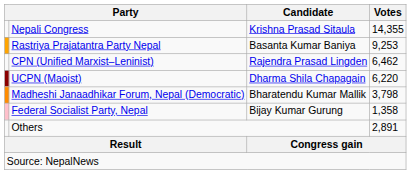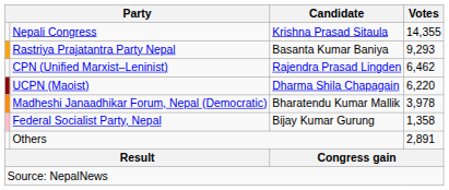Rastriya Prajatantra Party Nepal | Votes: 9,253 -> 9,293
Madheshi Janaadhikar Forum, Nepal (Democratic) | Votes: 3,798 -> 3,978
